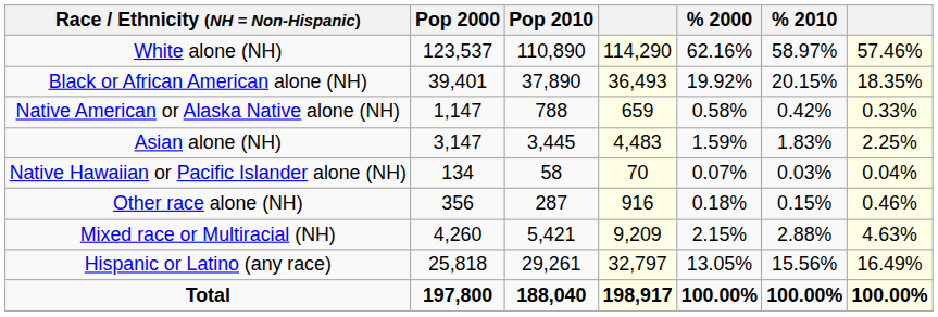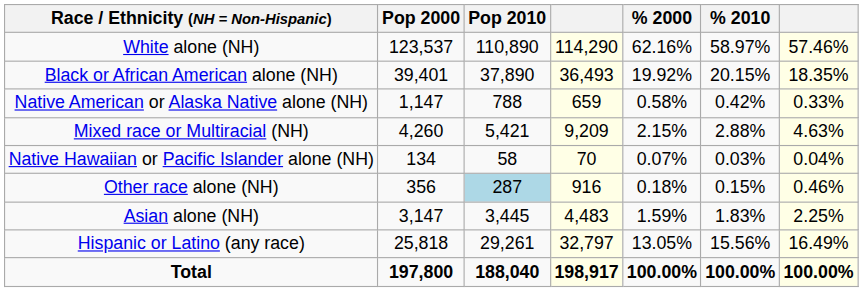rows swapped: Asian alone (NH) <-> Mixed race or Multiracial (NH)
Other race alone (NH) | Pop 2010: no background -> lightblue background
